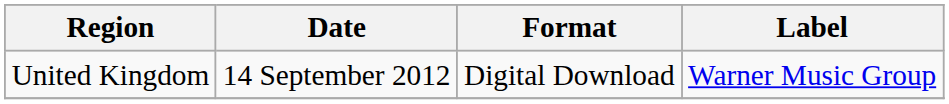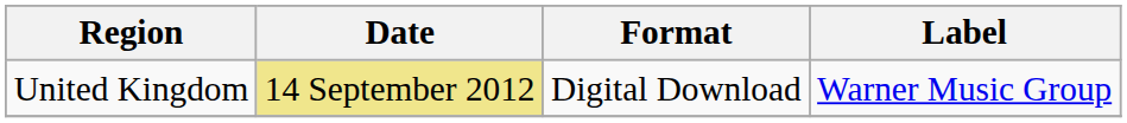United Kingdom | Date: no background -> khaki background
